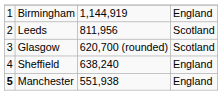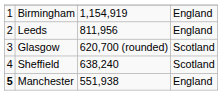Birmingham | column 3: 1,144,919 -> 1,154,919
Leeds | column 4: Scotland -> England
Sheffield | column 4: England -> Scotland
